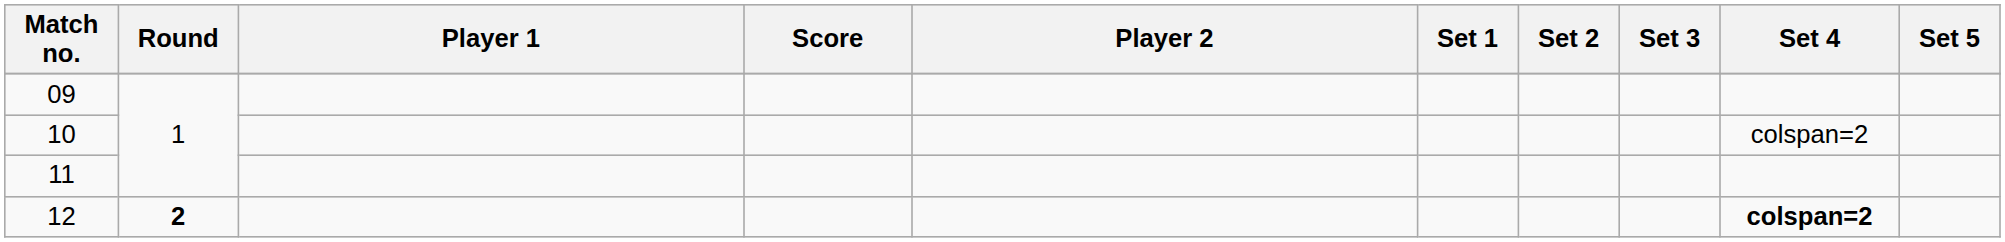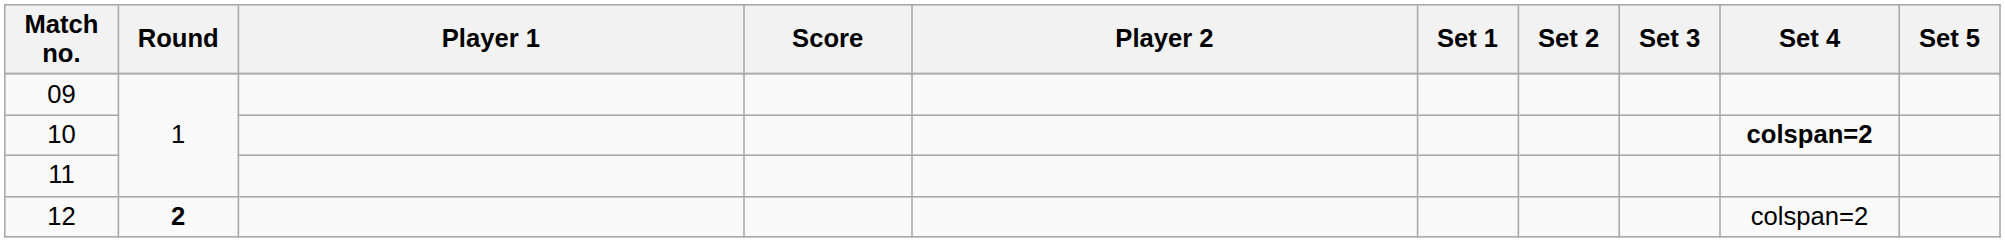10 | Set 4: normal -> bold
12 | Set 4: bold -> normal
